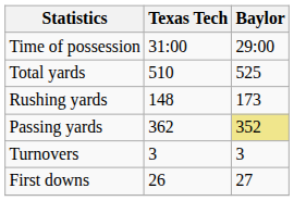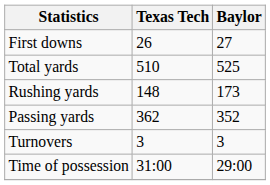rows swapped: First downs <-> Time of possession
Passing yards | Baylor: khaki background -> no background
